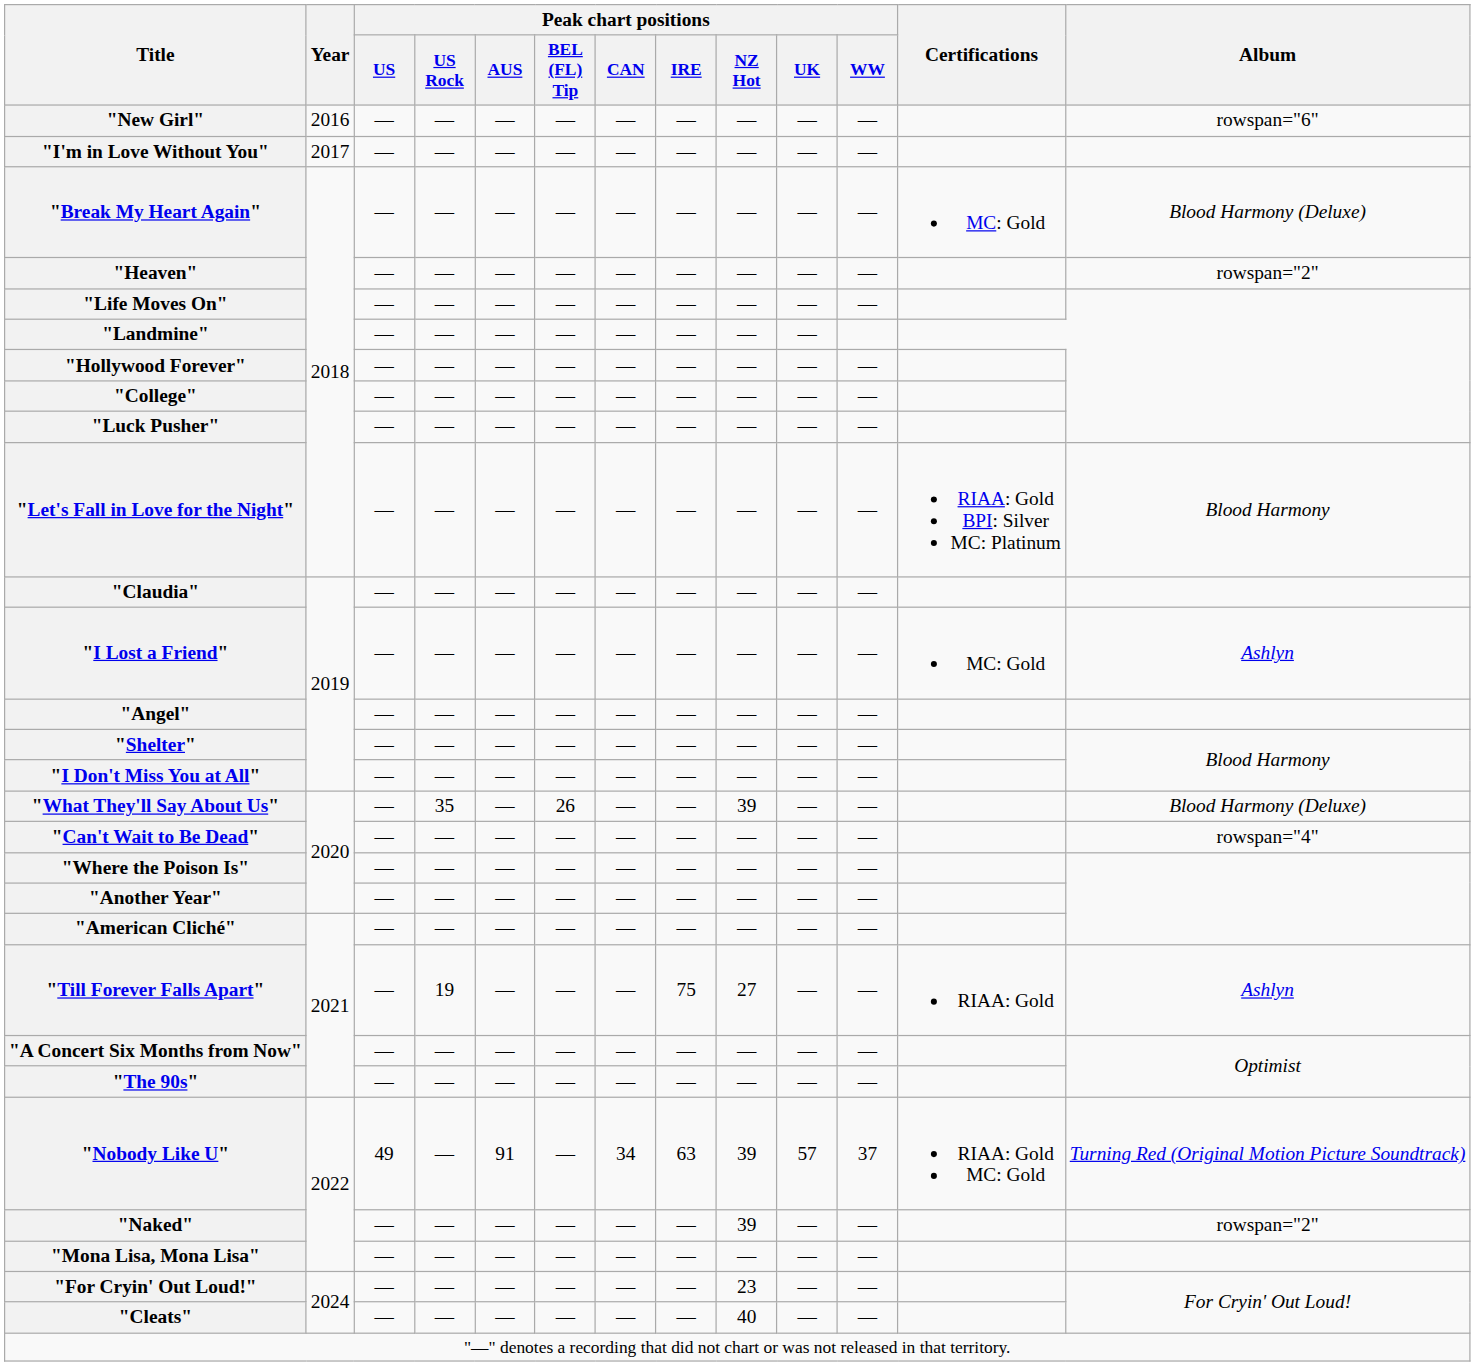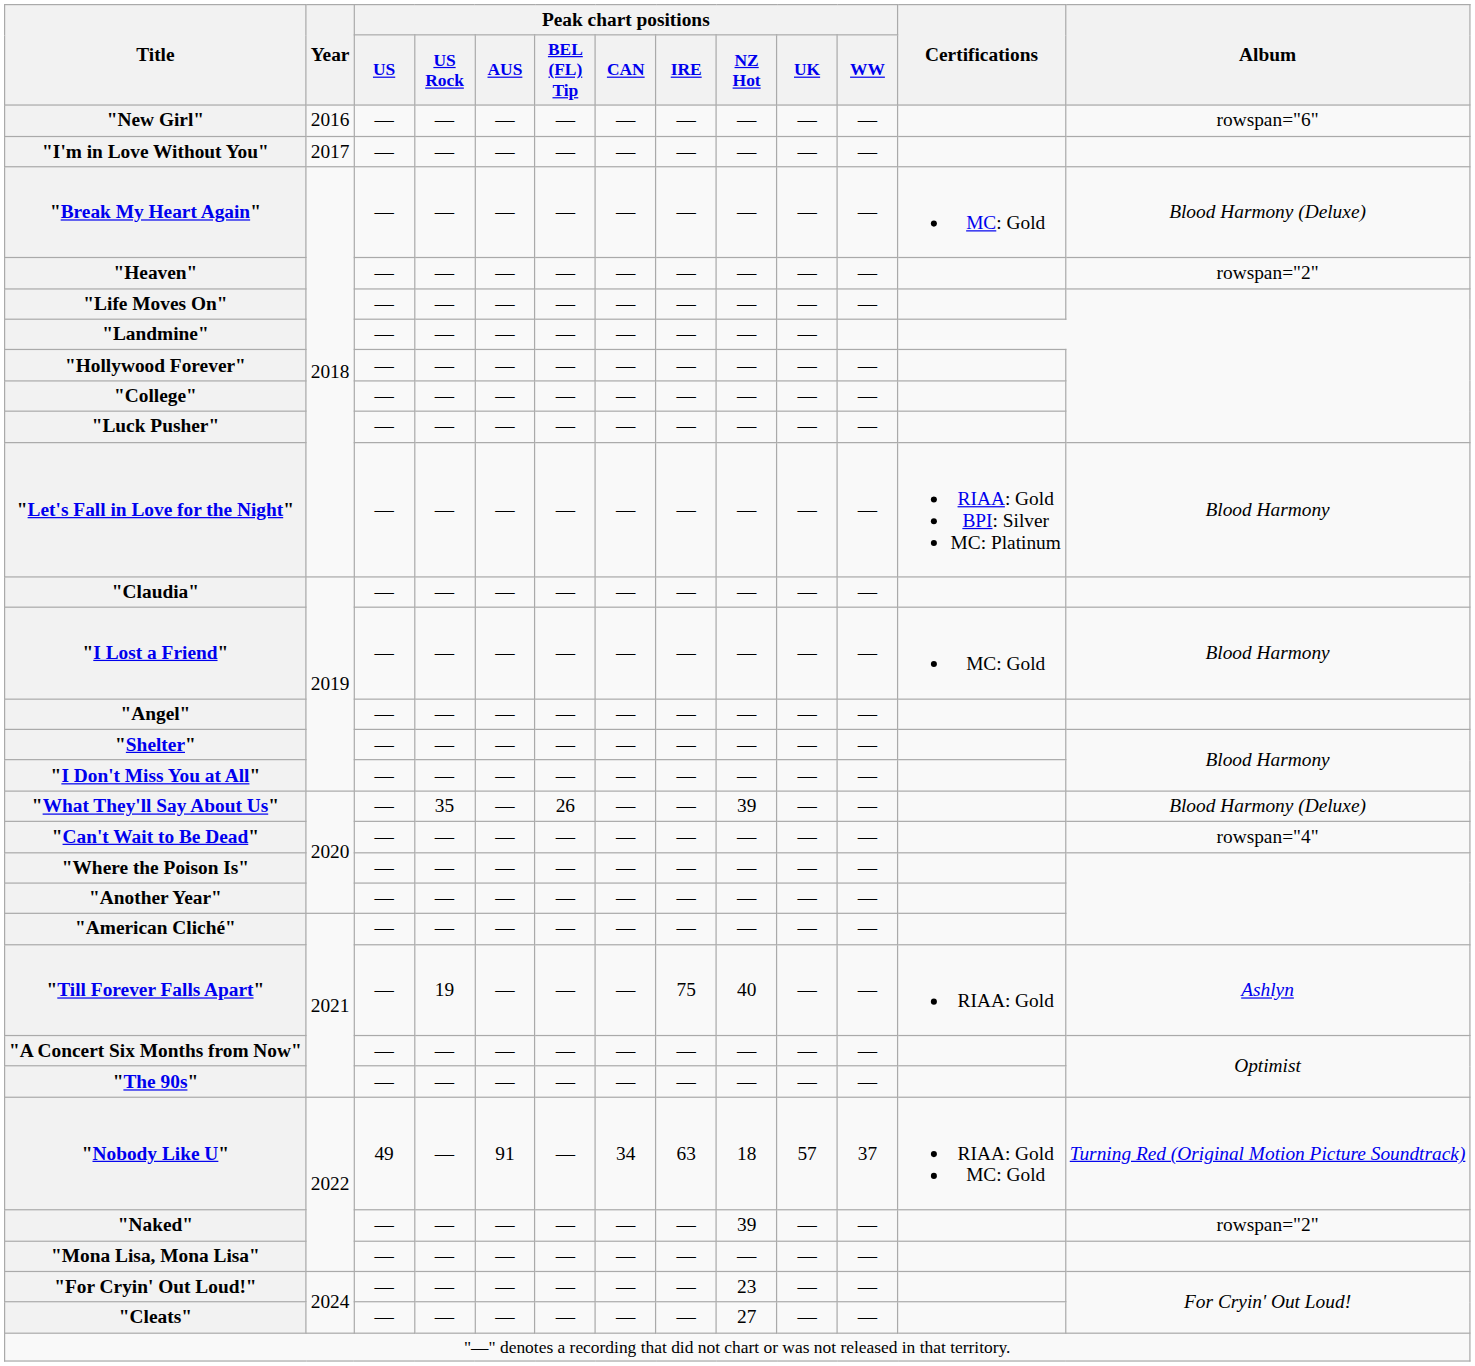"I Lost a Friend" | Album: Ashlyn -> Blood Harmony
"Till Forever Falls Apart" | Peak chart positions / NZ Hot: 27 -> 40
"Nobody Like U" | Peak chart positions / NZ Hot: 39 -> 18
"Cleats" | Peak chart positions / NZ Hot: 40 -> 27
